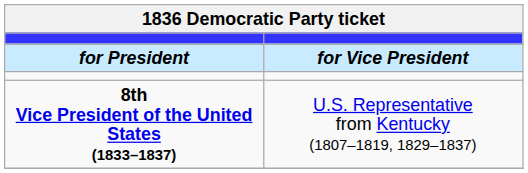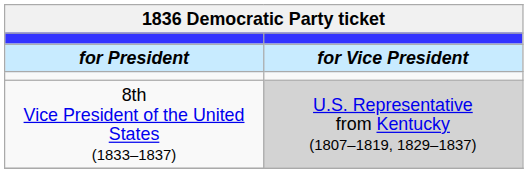8th Vice President of the United States (1833–1837) | column 1: bold -> normal
8th Vice President of the United States (1833–1837) | column 2: no background -> lightgrey background
